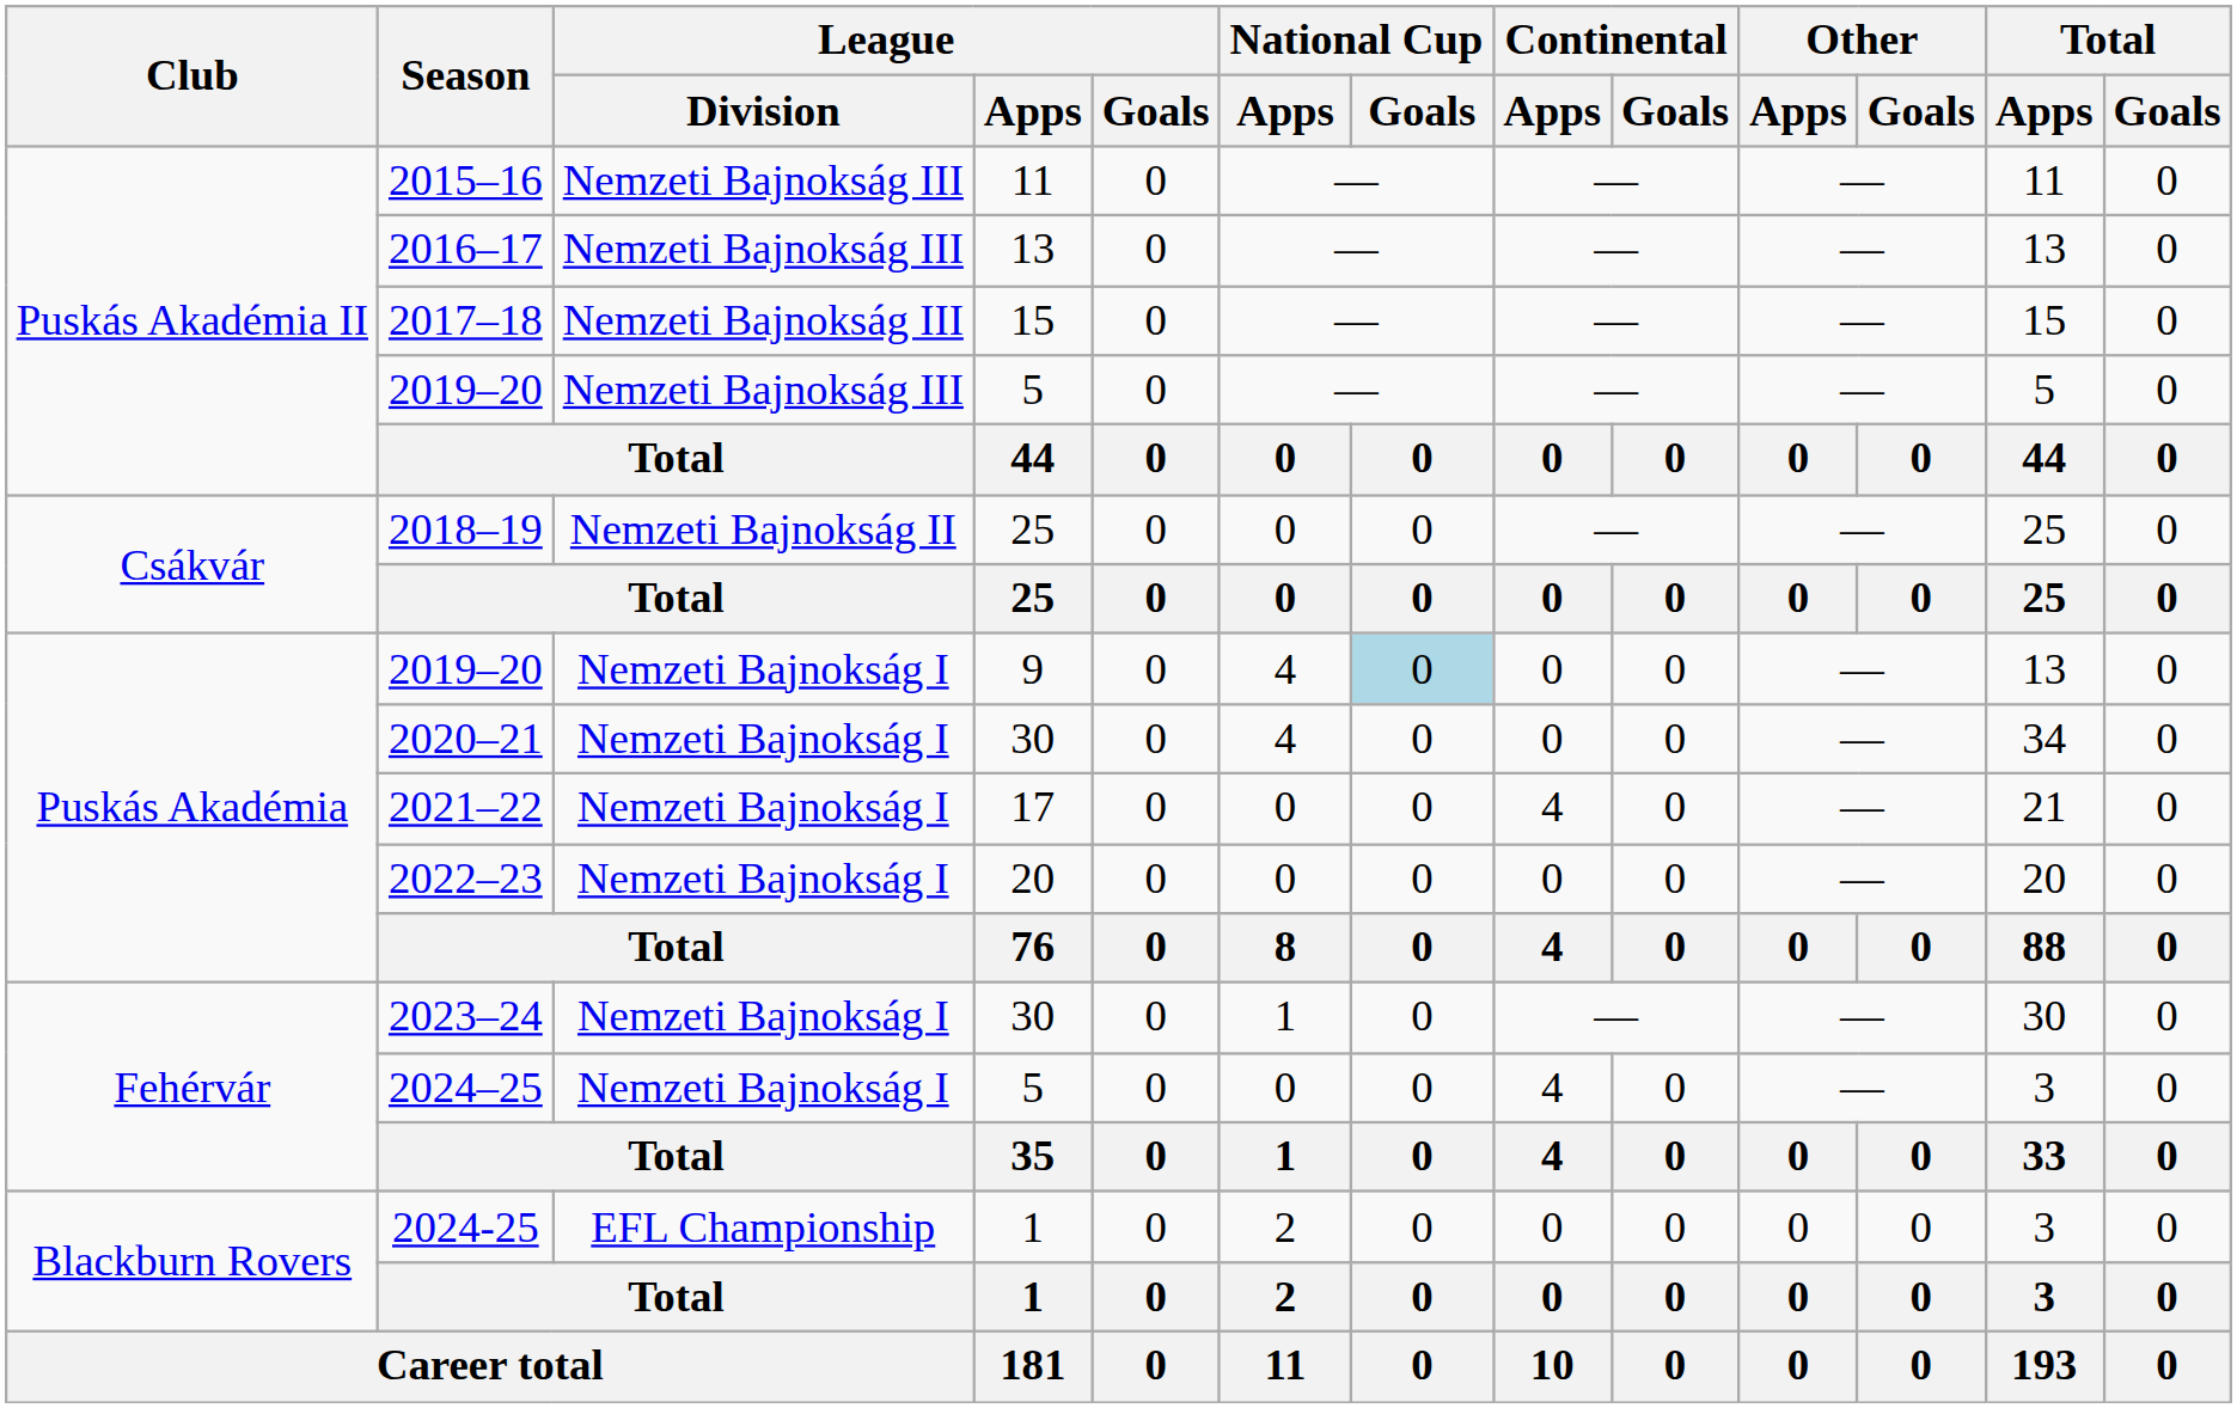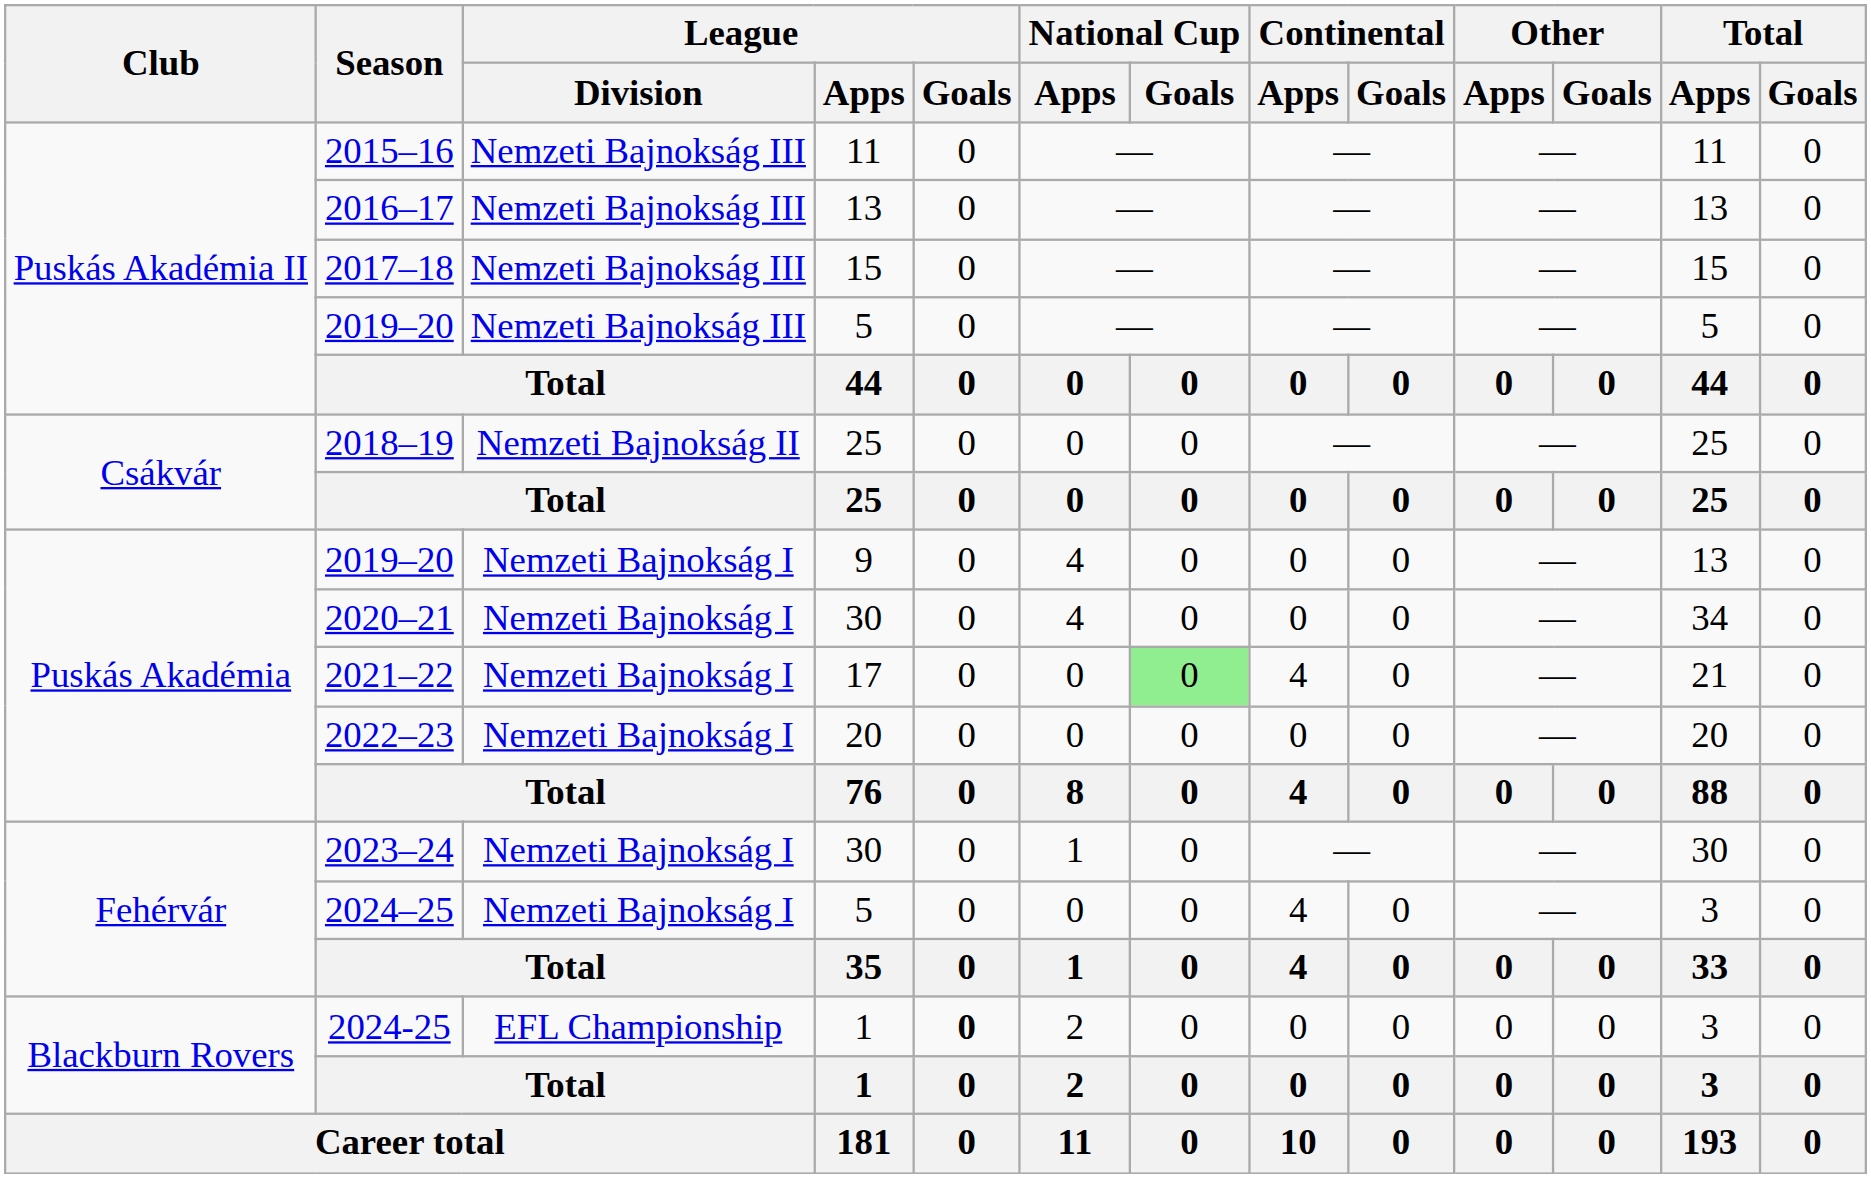2019–20 / 9 | National Cup / Goals: lightblue background -> no background
2021–22 | National Cup / Goals: no background -> lightgreen background
2024-25 | League / Goals: normal -> bold
